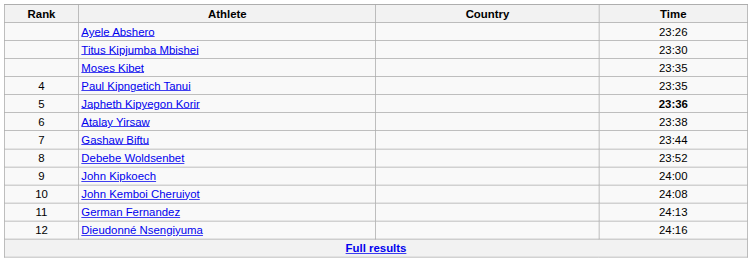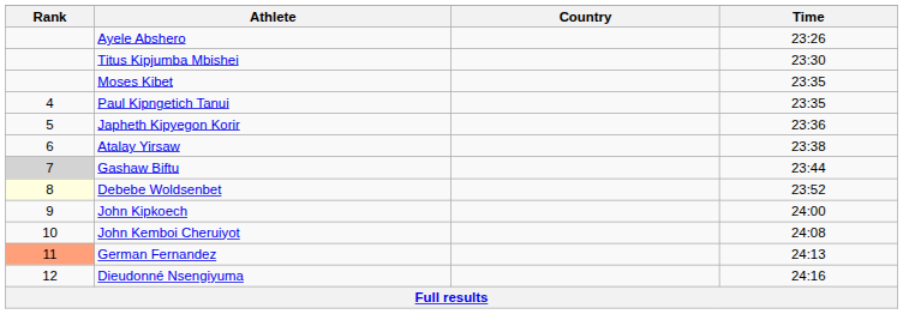Japheth Kipyegon Korir | Time: bold -> normal
Gashaw Biftu | Rank: no background -> lightgrey background
Debebe Woldsenbet | Rank: no background -> lightyellow background
German Fernandez | Rank: no background -> lightsalmon background
